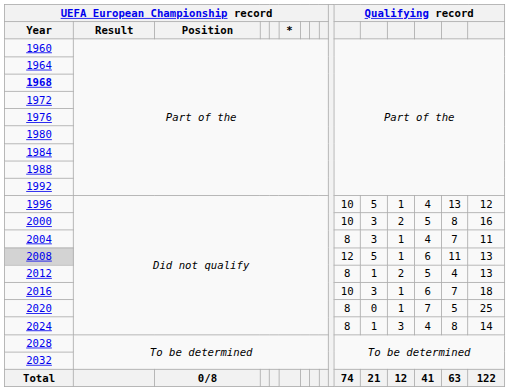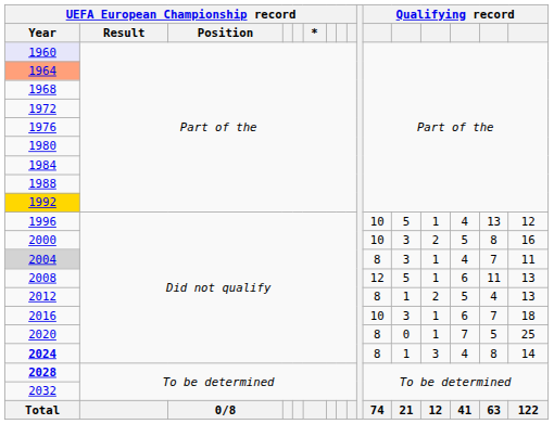1960 | UEFA European Championship record / Year: no background -> lavender background
1964 | UEFA European Championship record / Year: no background -> lightsalmon background
1968 | UEFA European Championship record / Year: bold -> normal
1992 | UEFA European Championship record / Year: no background -> gold background
2004 | UEFA European Championship record / Year: no background -> lightgrey background
2008 | UEFA European Championship record / Year: lightgrey background -> no background
2024 | UEFA European Championship record / Year: normal -> bold
2028 | UEFA European Championship record / Year: normal -> bold
